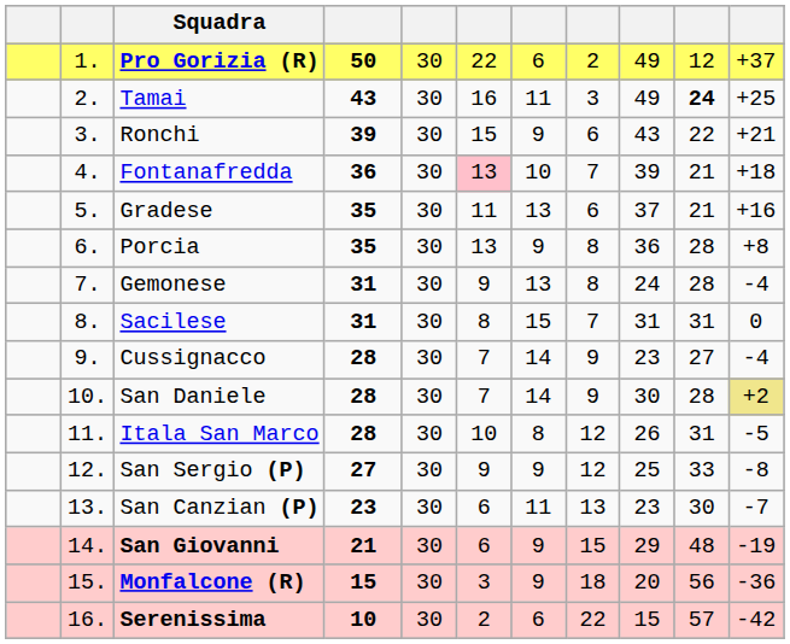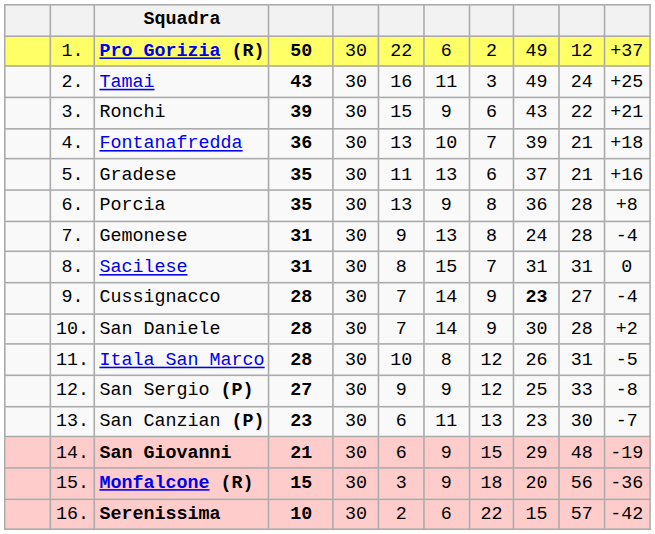Tamai | column 10: bold -> normal
Fontanafredda | column 6: pink background -> no background
Cussignacco | column 9: normal -> bold
San Daniele | column 11: khaki background -> no background
